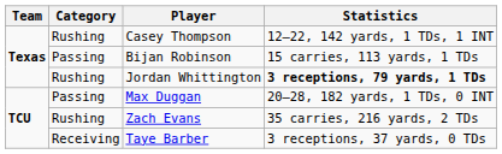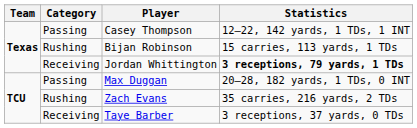Casey Thompson | Category: Rushing -> Passing
Bijan Robinson | Category: Passing -> Rushing
Jordan Whittington | Category: Rushing -> Receiving
